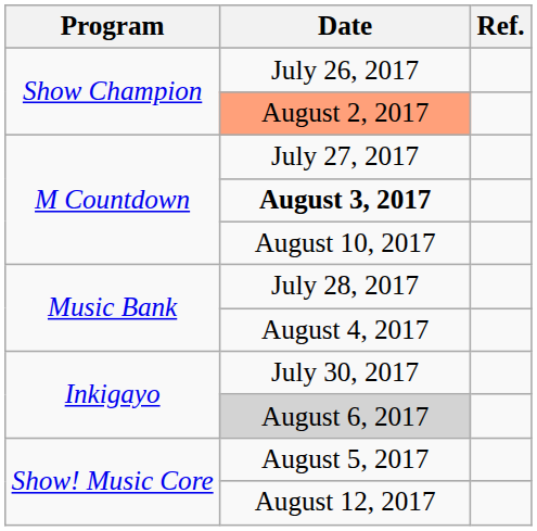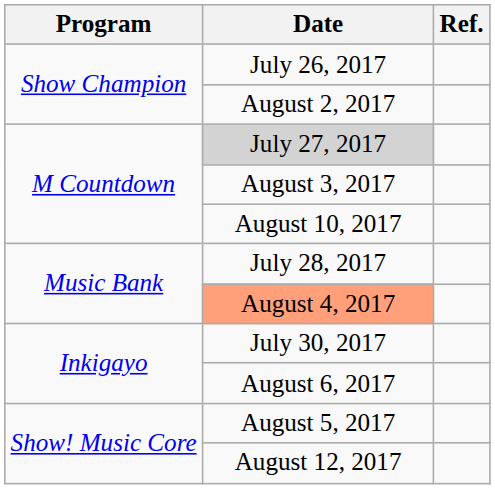August 2, 2017 | Date: lightsalmon background -> no background
July 27, 2017 | Date: no background -> lightgrey background
August 3, 2017 | Date: bold -> normal
August 4, 2017 | Date: no background -> lightsalmon background
August 6, 2017 | Date: lightgrey background -> no background
